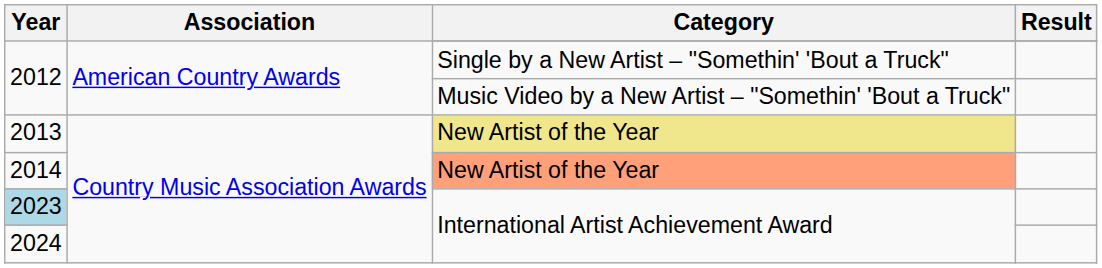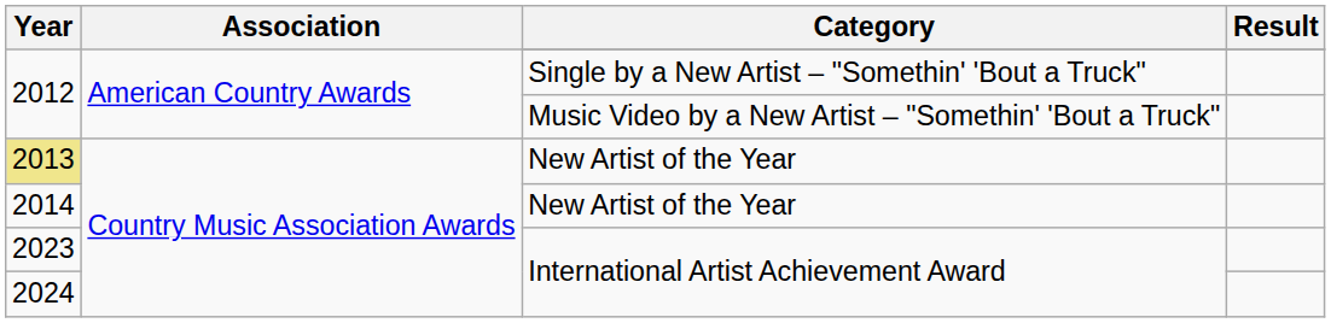2013 | Year: no background -> khaki background
2013 | Category: khaki background -> no background
2014 | Category: lightsalmon background -> no background
2023 | Year: lightblue background -> no background
